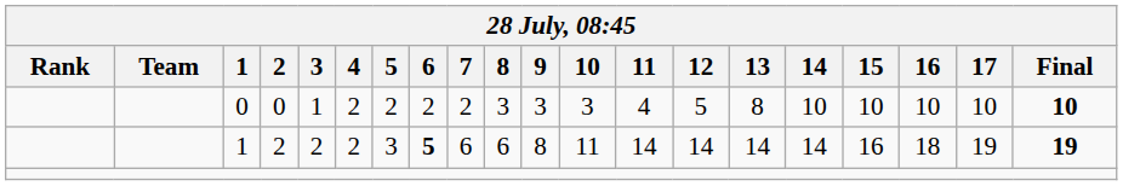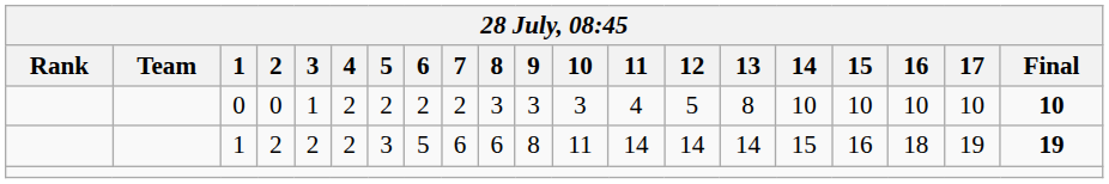row 4 | 6: bold -> normal
row 4 | 14: 14 -> 15
